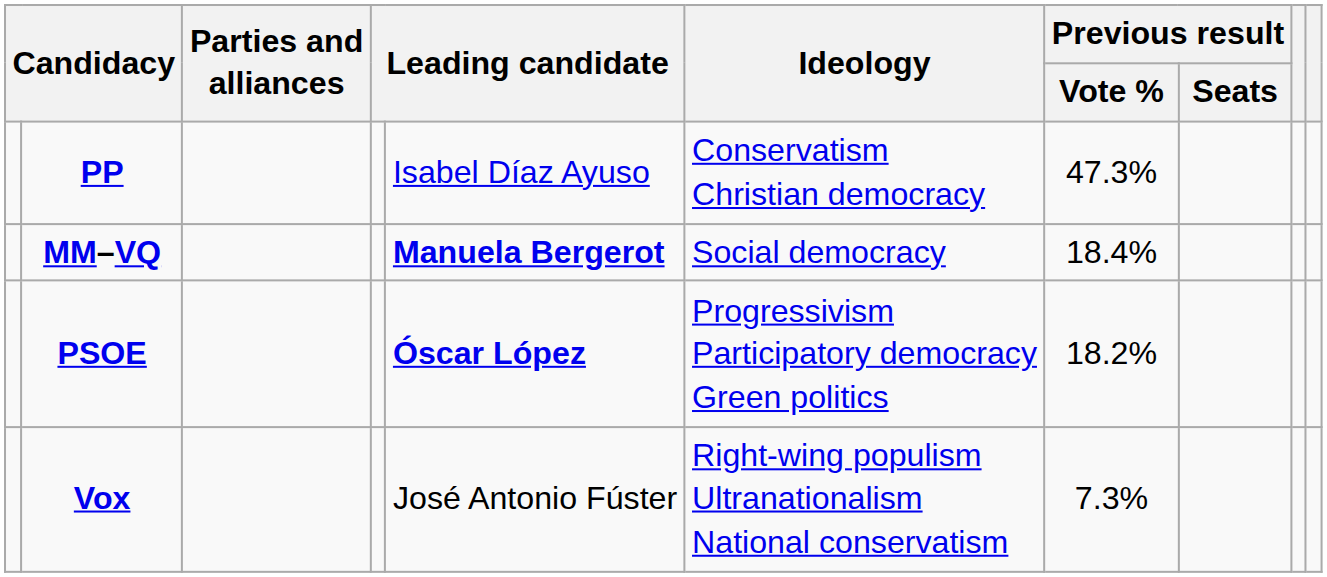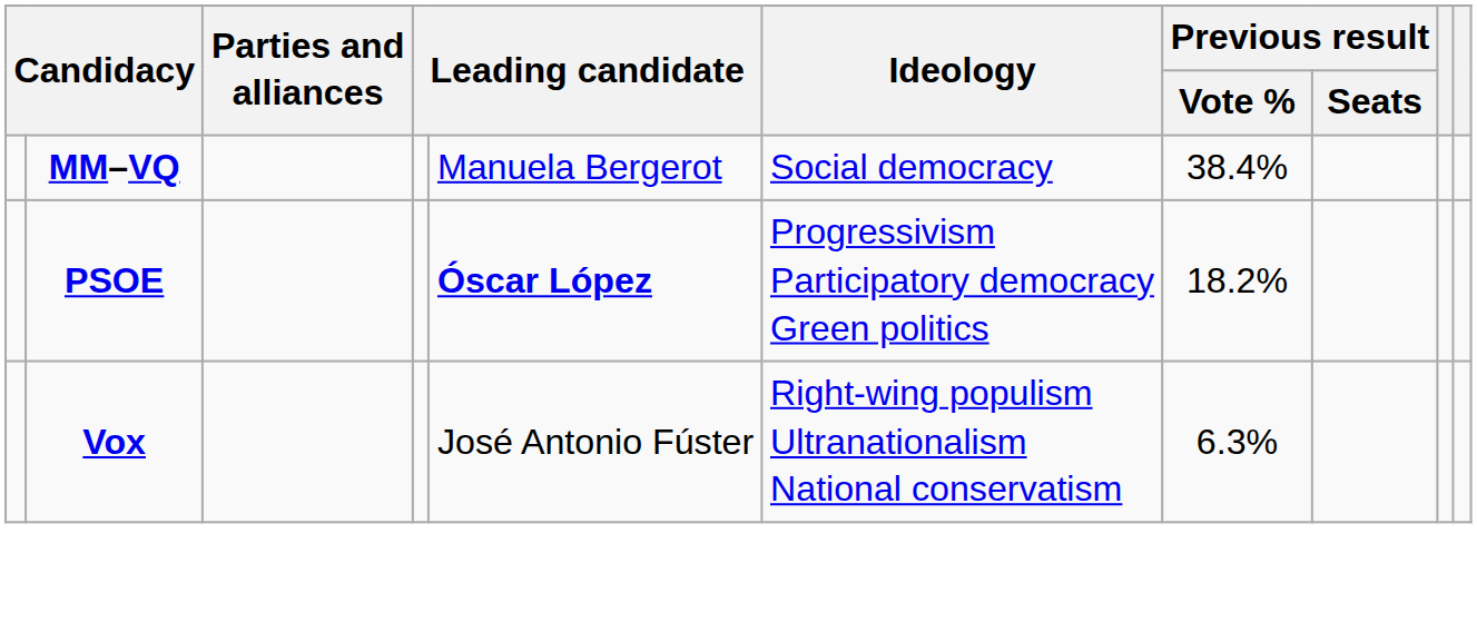- row: PP | Isabel Díaz Ayuso | Conservatism Christian democracy | 47.3%
MM–VQ | column 5: bold -> normal
MM–VQ | Previous result / Vote %: 18.4% -> 38.4%
Vox | Previous result / Vote %: 7.3% -> 6.3%
